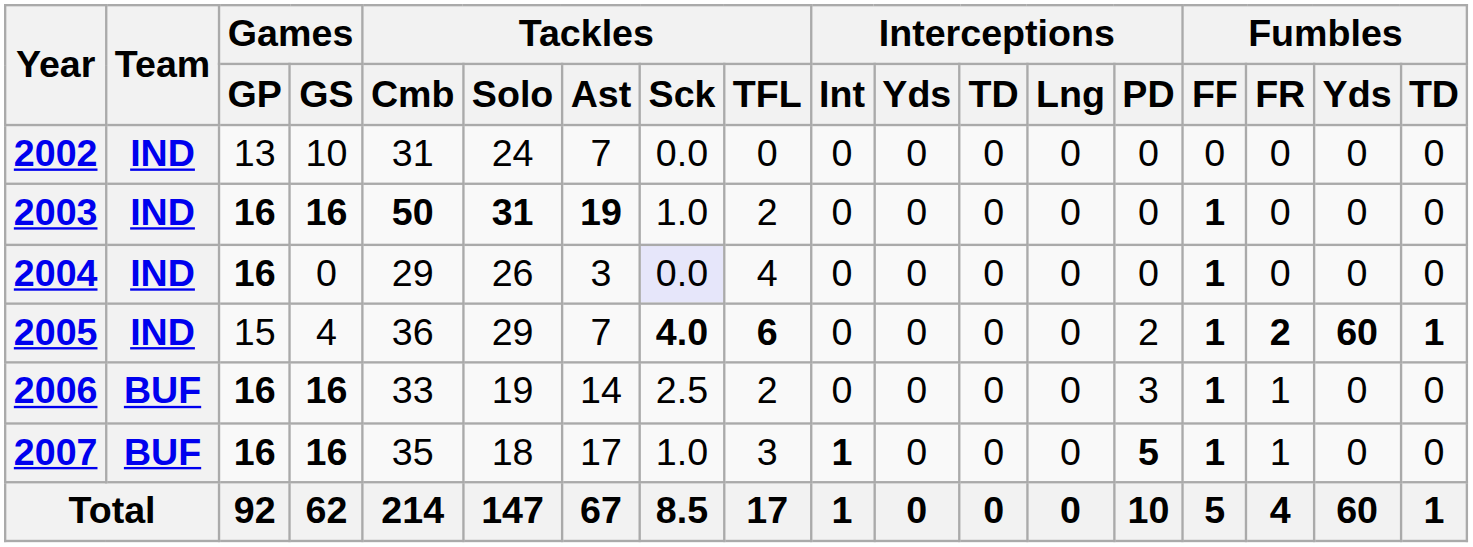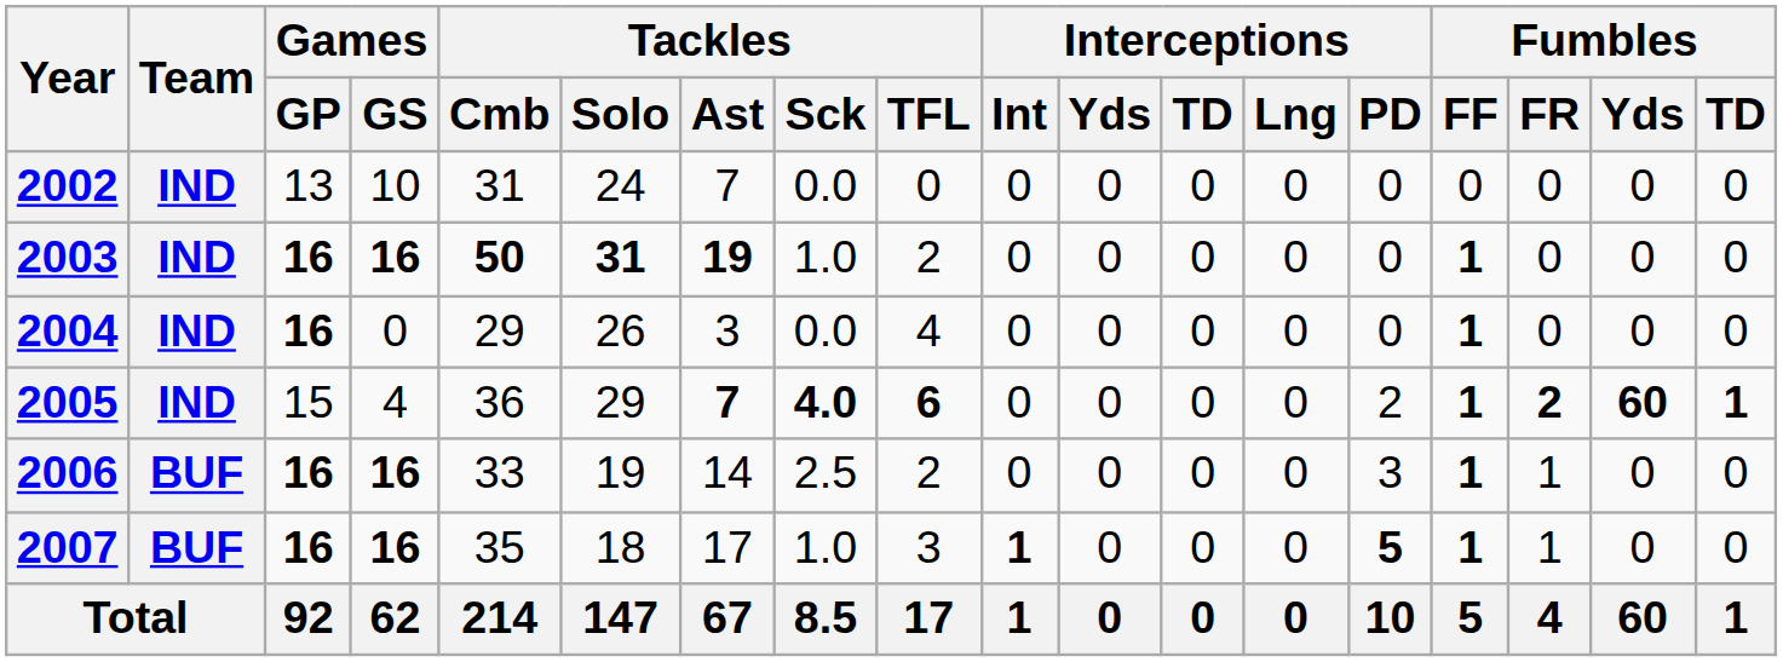2004 | Tackles / Sck: lavender background -> no background
2005 | Tackles / Ast: normal -> bold
